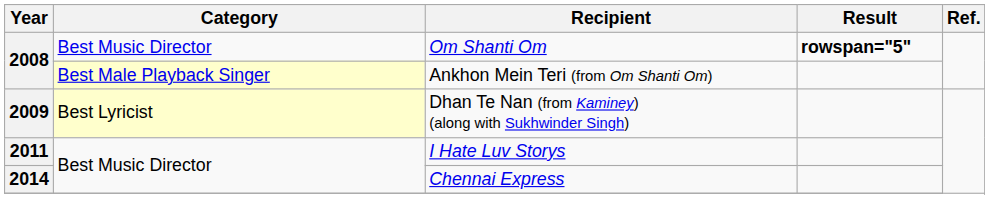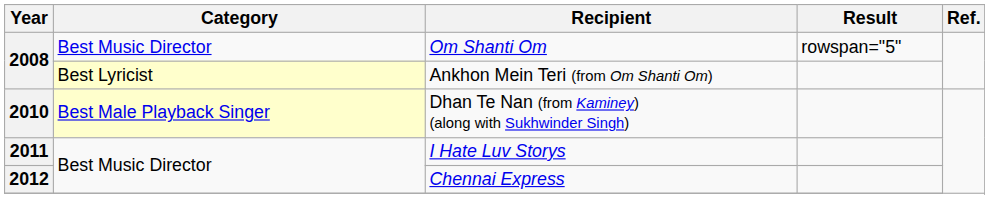Om Shanti Om | Result: bold -> normal
Ankhon Mein Teri (from Om Shanti Om) | Category: Best Male Playback Singer -> Best Lyricist
Dhan Te Nan (from Kaminey) (along with Sukhwinder Singh) | Year: 2009 -> 2010
Dhan Te Nan (from Kaminey) (along with Sukhwinder Singh) | Category: Best Lyricist -> Best Male Playback Singer
Chennai Express | Year: 2014 -> 2012
